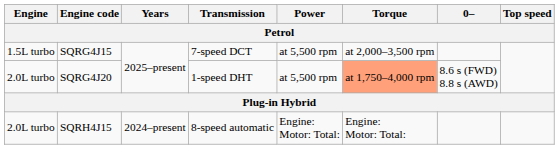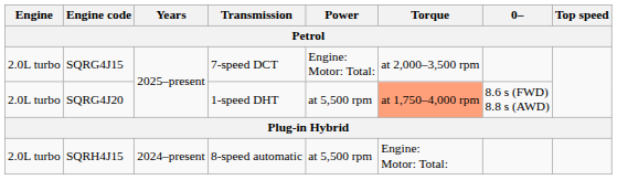SQRG4J15 | Engine: 1.5L turbo -> 2.0L turbo
SQRG4J15 | Power: at 5,500 rpm -> Engine: Motor: Total:
SQRH4J15 | Power: Engine: Motor: Total: -> at 5,500 rpm
